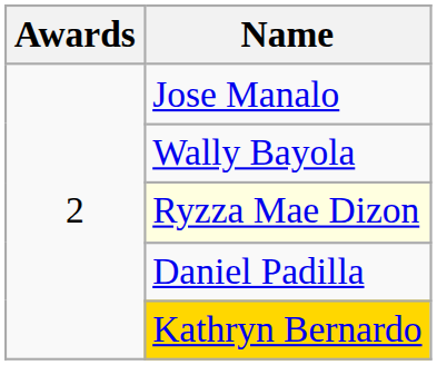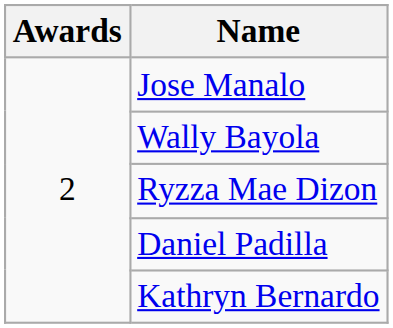Ryzza Mae Dizon | Name: lightyellow background -> no background
Kathryn Bernardo | Name: gold background -> no background
